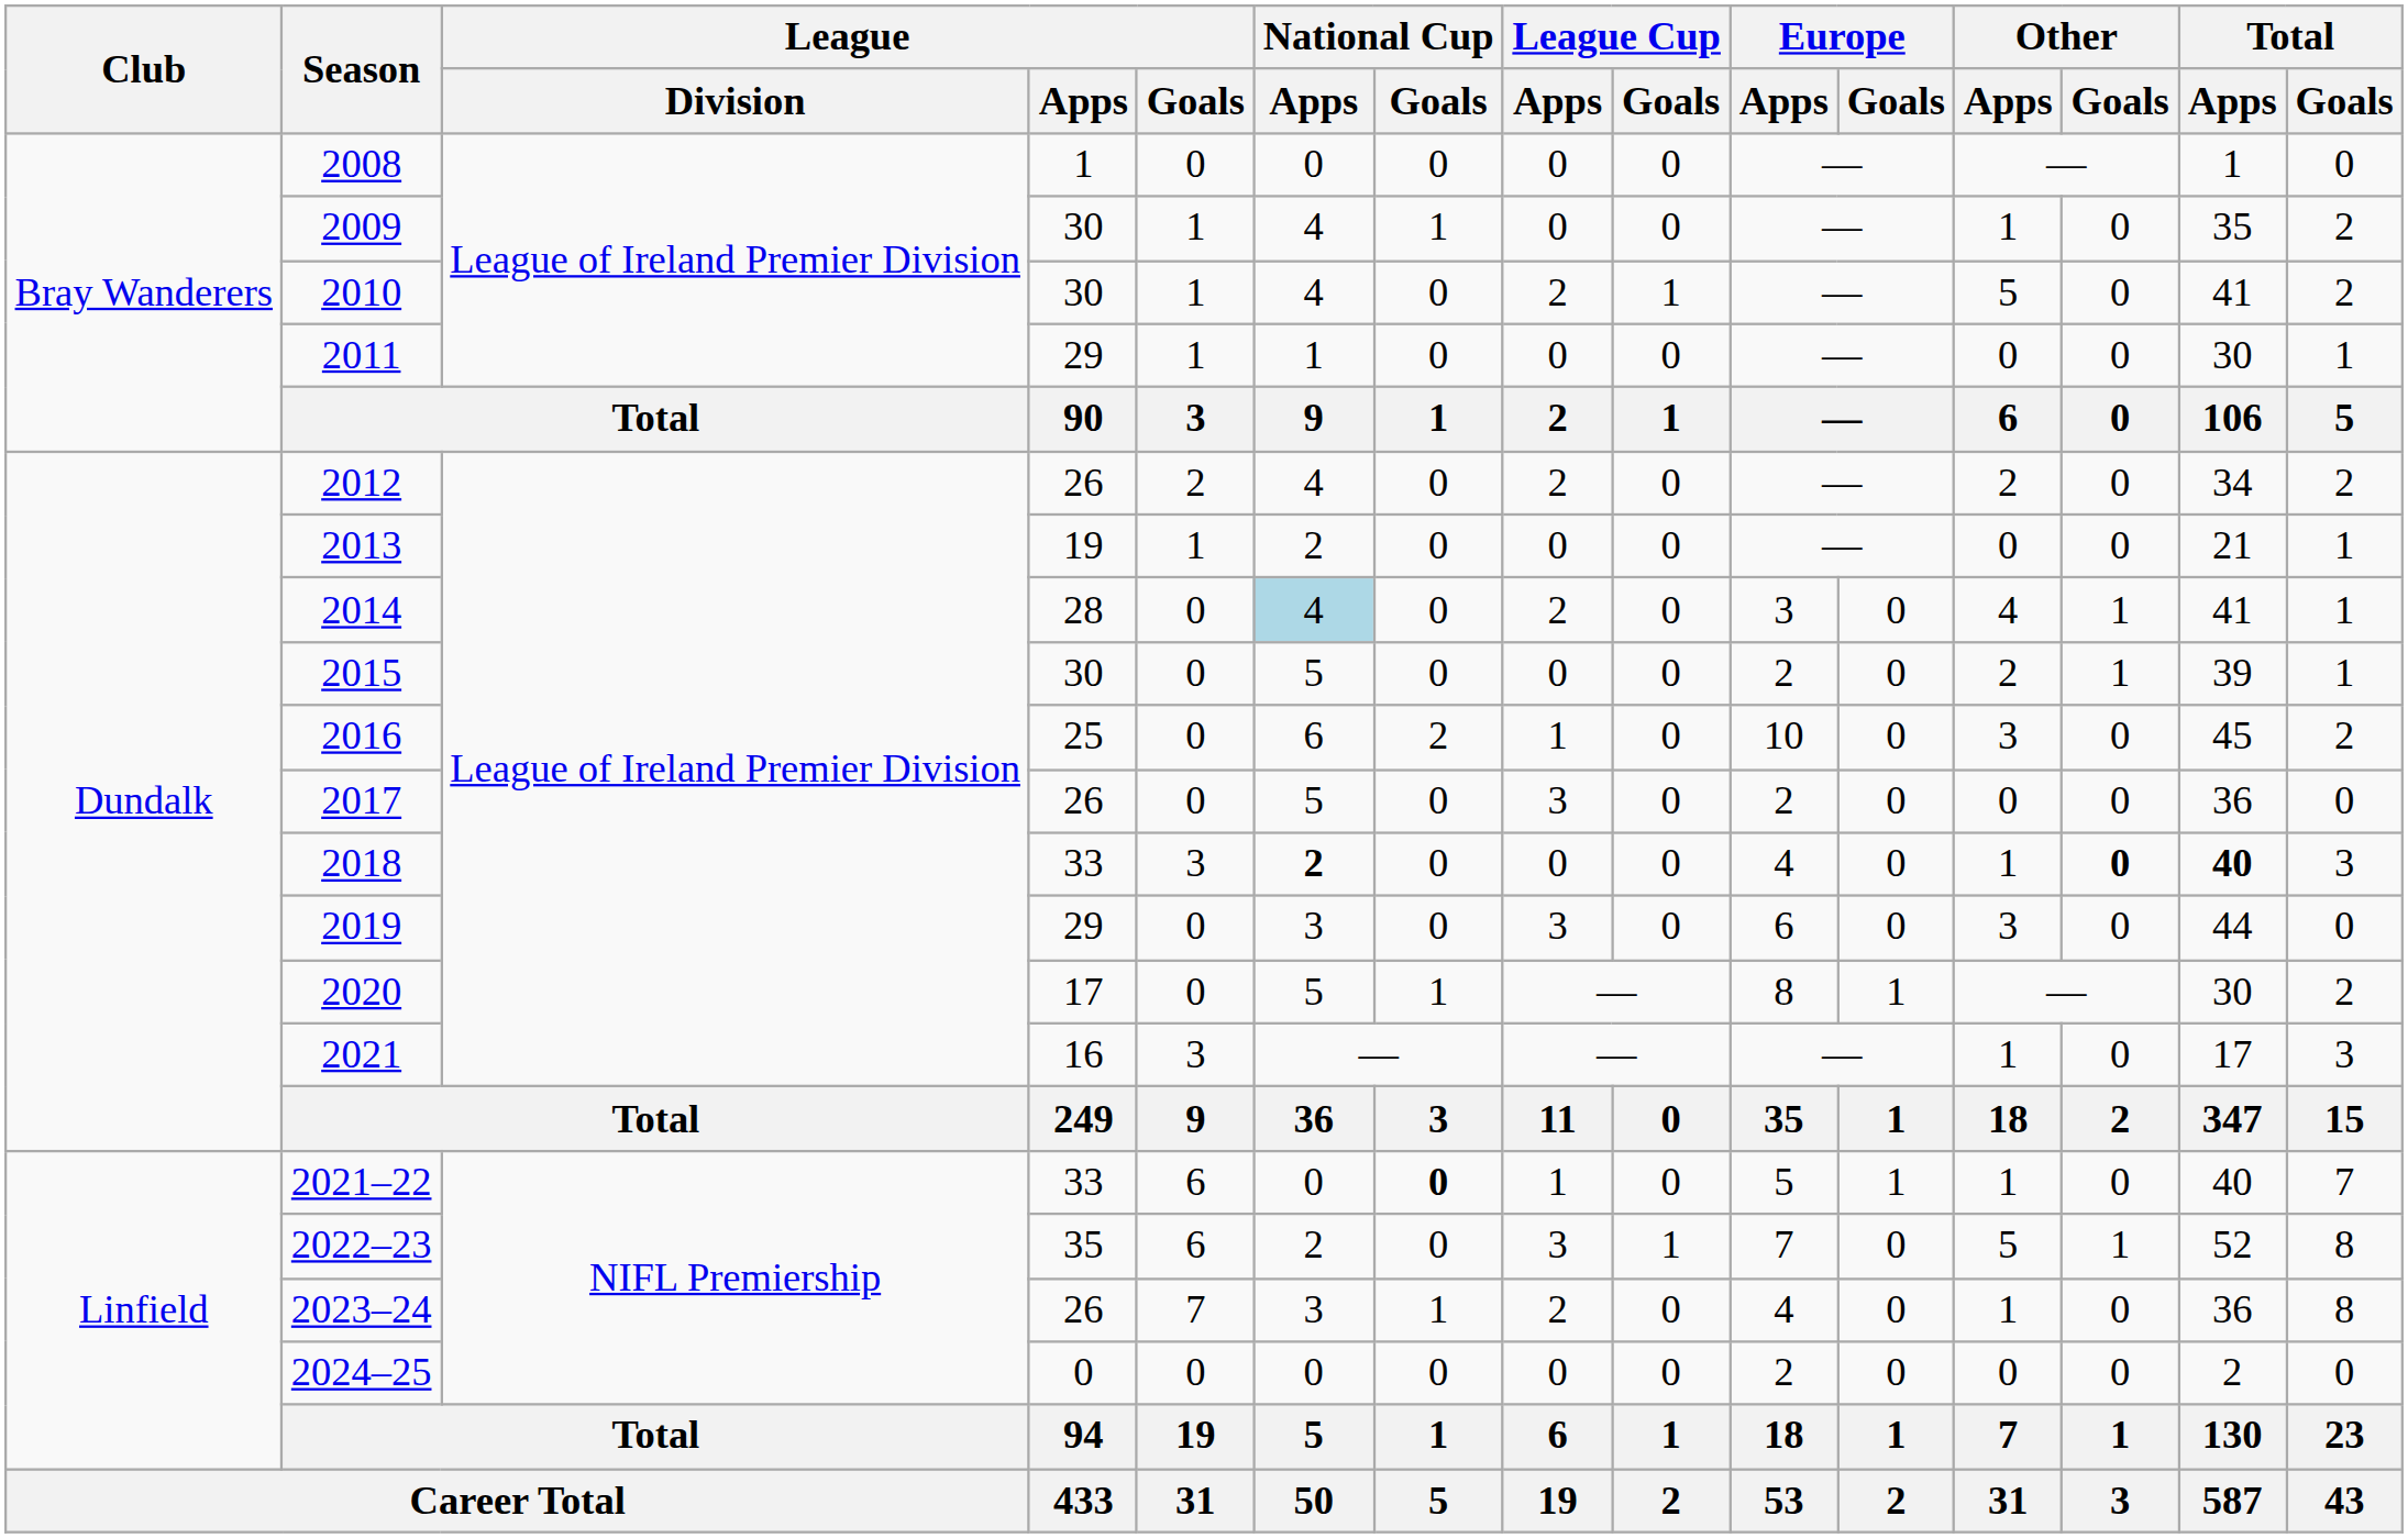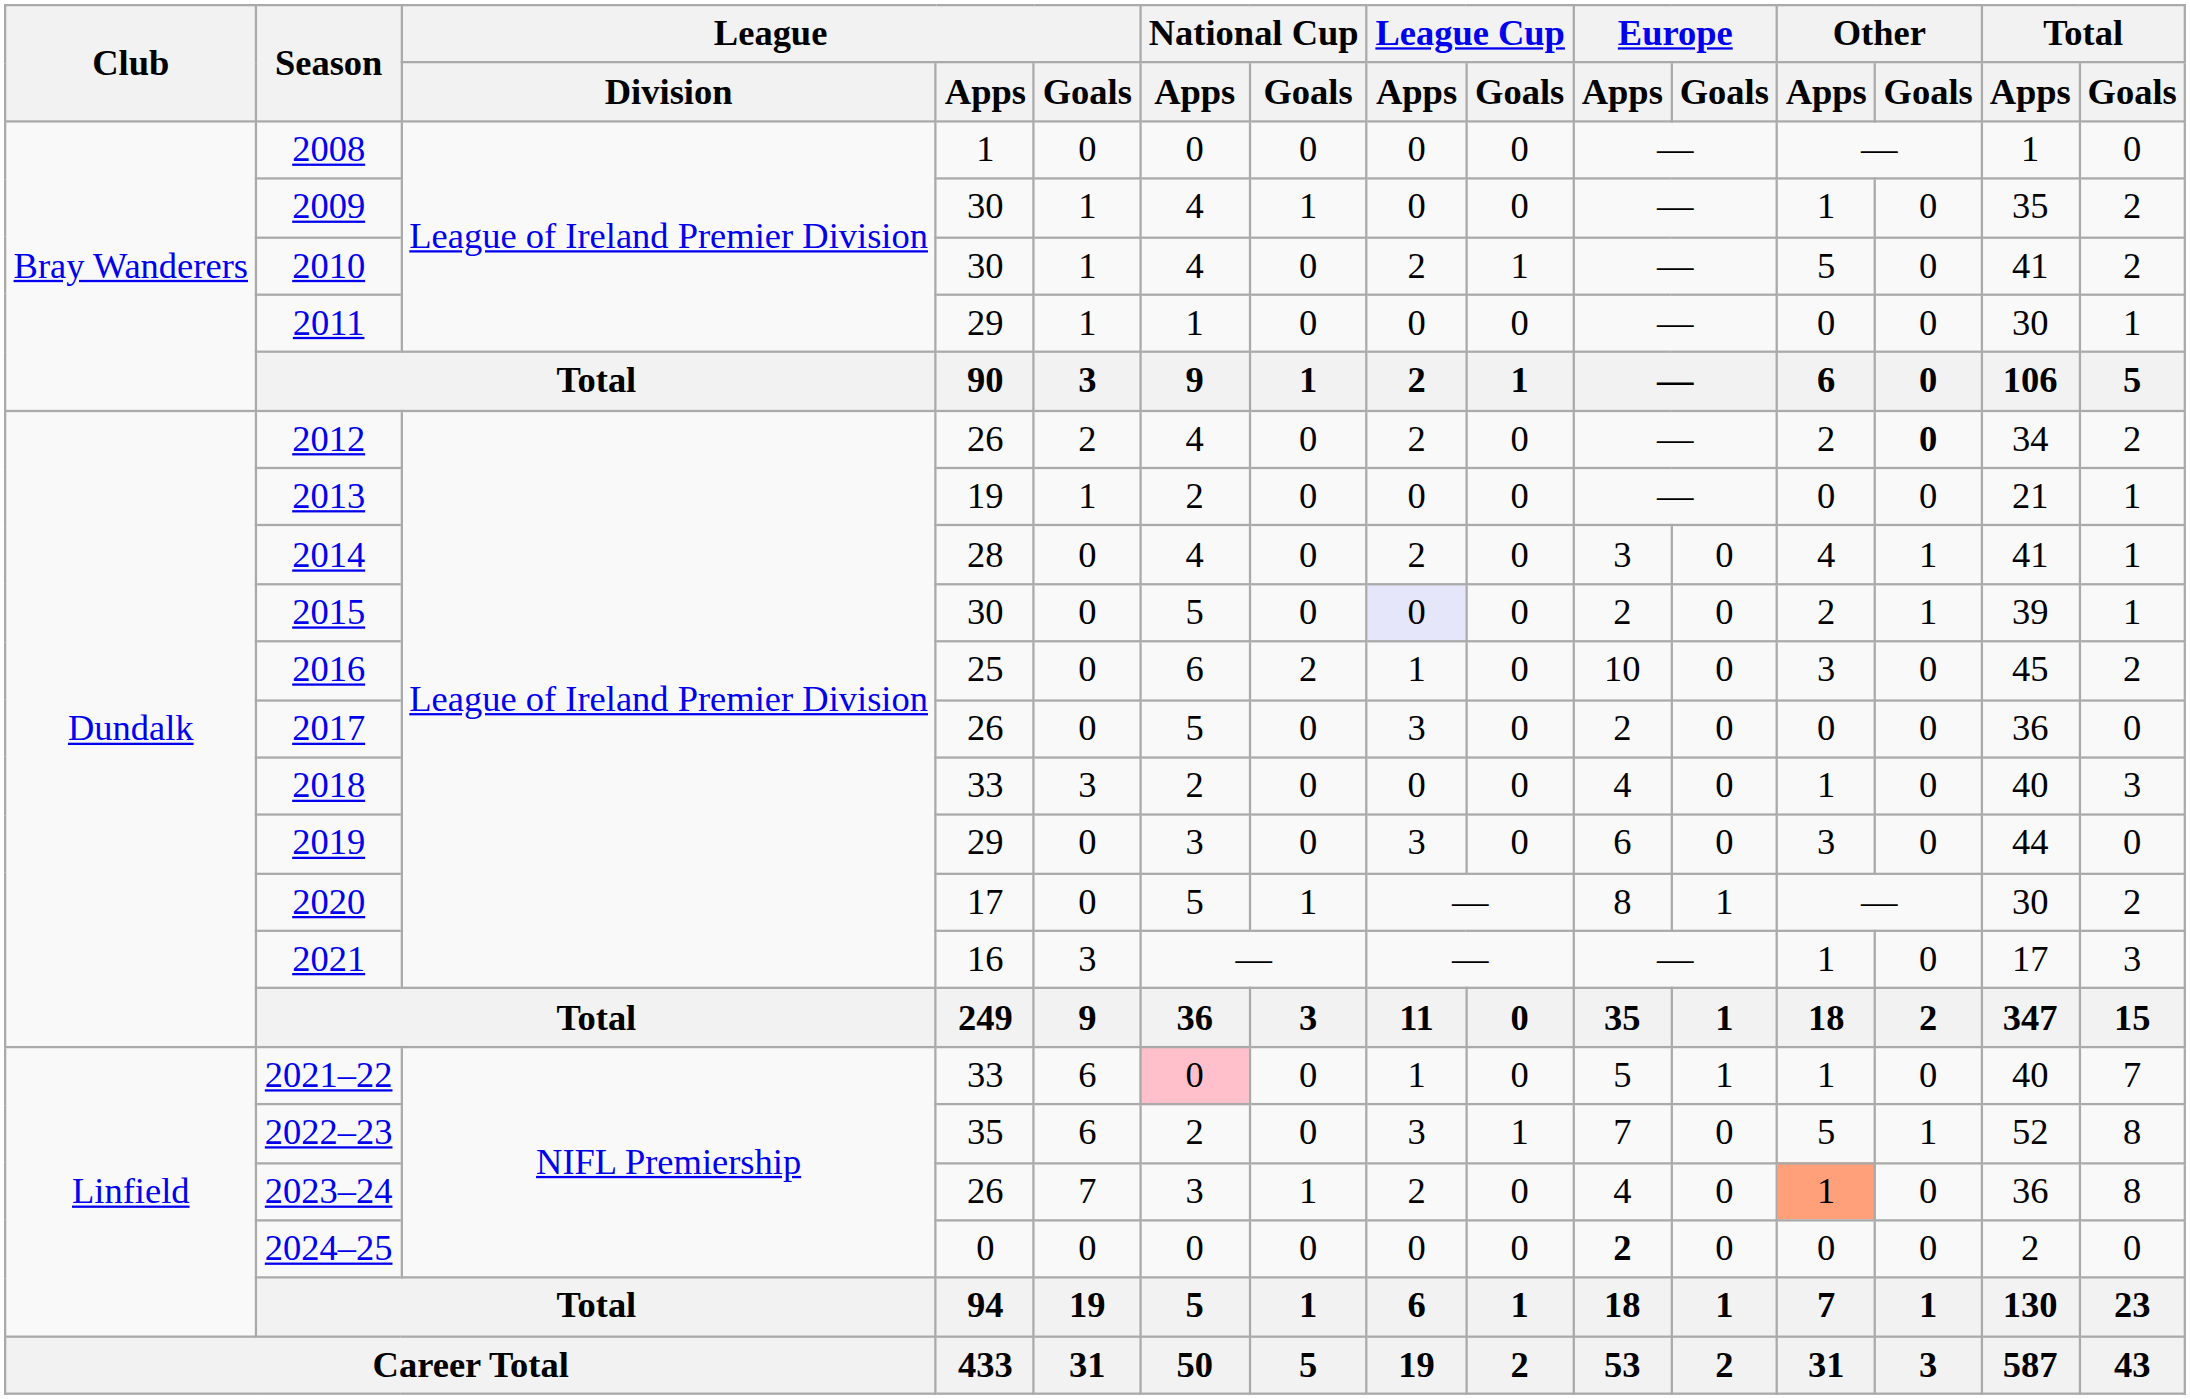2012 | Other / Goals: normal -> bold
2014 | National Cup / Apps: lightblue background -> no background
2015 | League Cup / Apps: no background -> lavender background
2018 | National Cup / Apps: bold -> normal
2018 | Other / Goals: bold -> normal
2018 | Total / Apps: bold -> normal
2021–22 | National Cup / Apps: no background -> pink background
2021–22 | National Cup / Goals: bold -> normal
2023–24 | Other / Apps: no background -> lightsalmon background
2024–25 | Europe / Apps: normal -> bold
